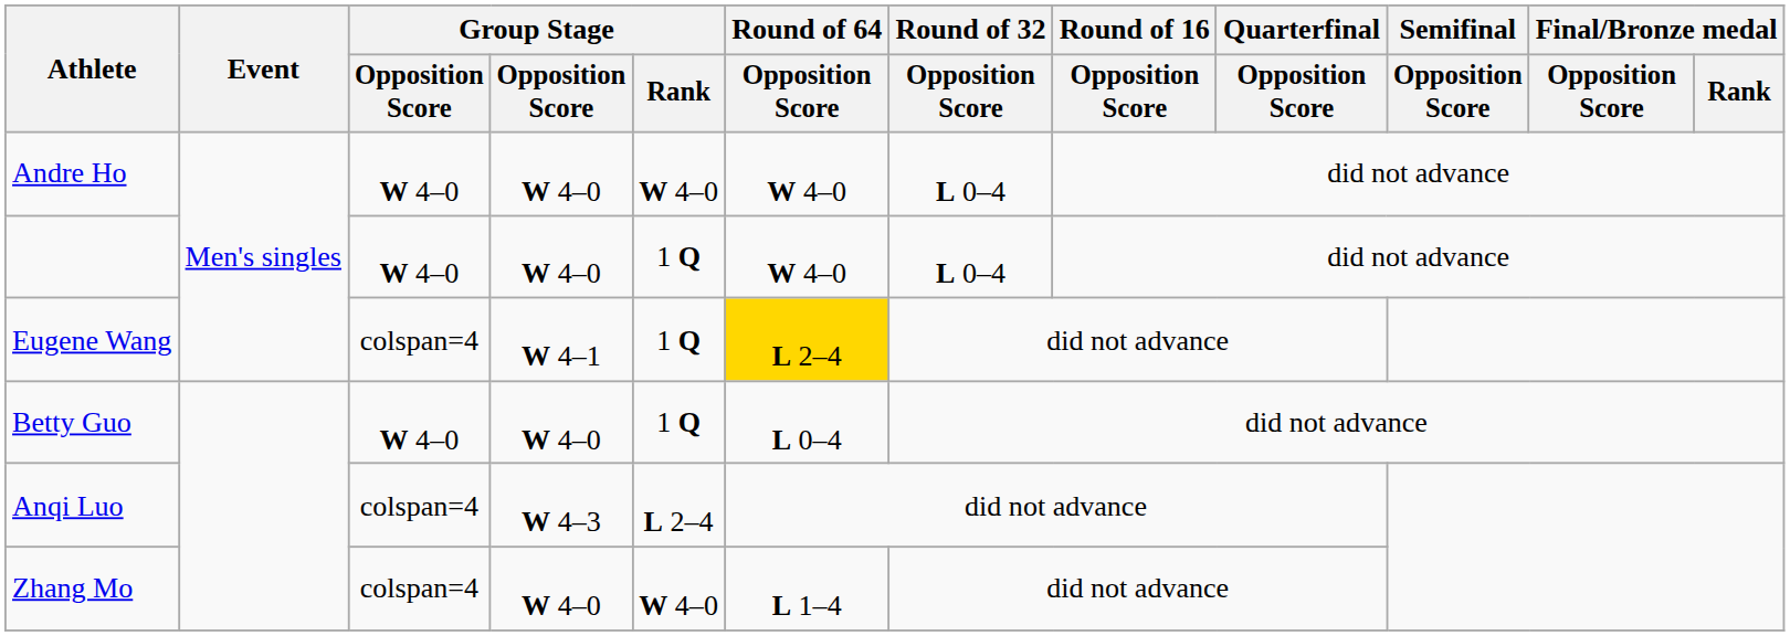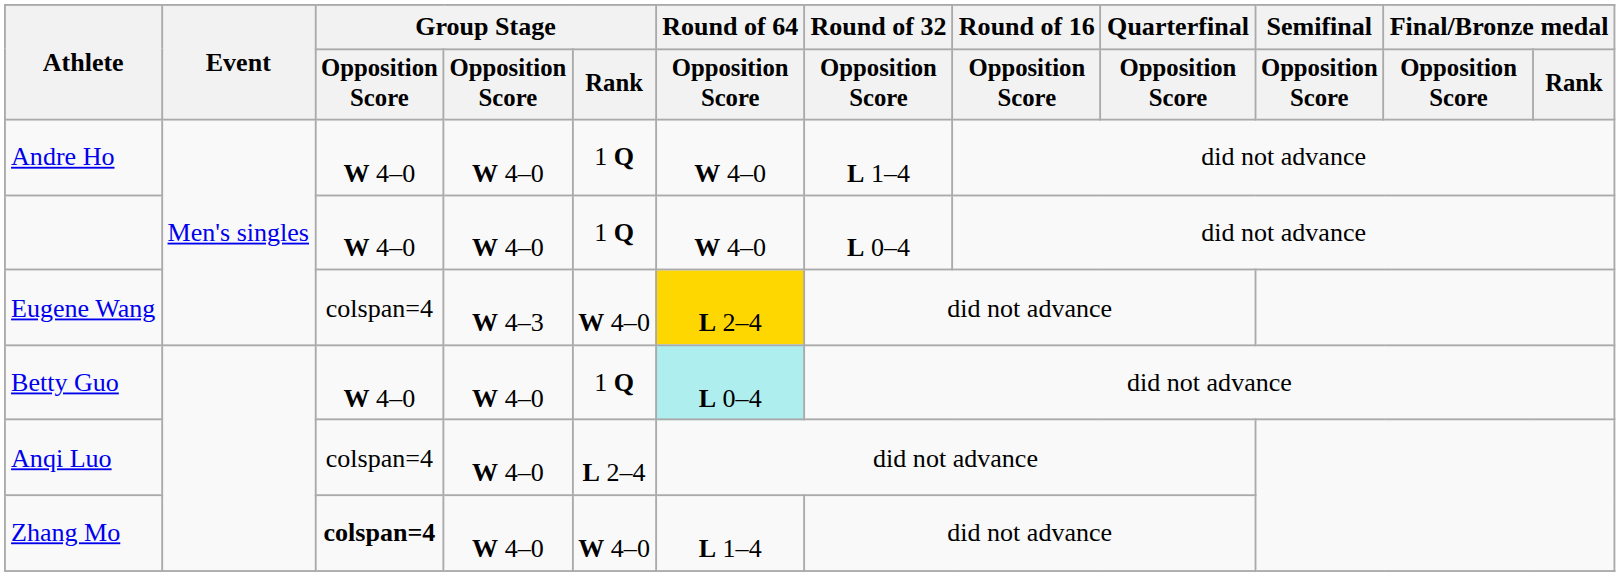Andre Ho | Group Stage / Rank: W 4–0 -> 1 Q
Andre Ho | Round of 32 / Opposition Score: L 0–4 -> L 1–4
Eugene Wang | column 4: W 4–1 -> W 4–3
Eugene Wang | Group Stage / Rank: 1 Q -> W 4–0
Betty Guo | Round of 64 / Opposition Score: no background -> paleturquoise background
Anqi Luo | column 4: W 4–3 -> W 4–0
Zhang Mo | column 3: normal -> bold
